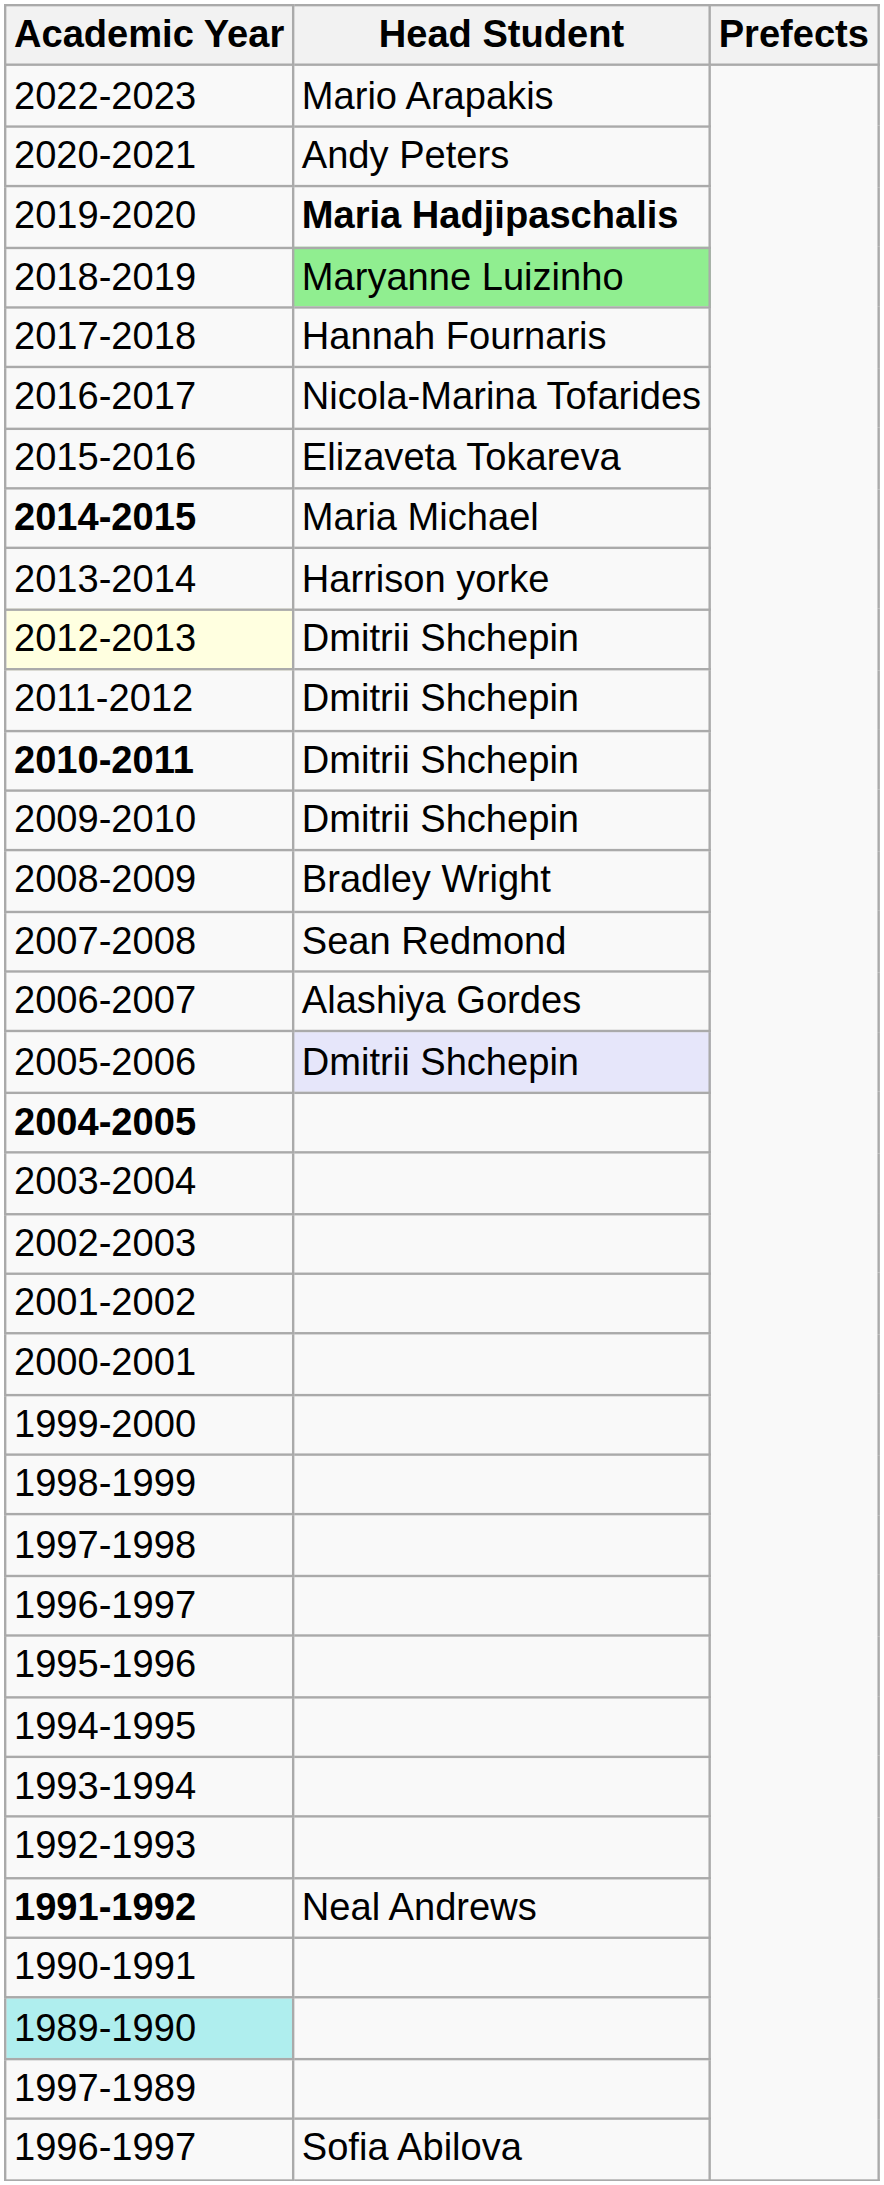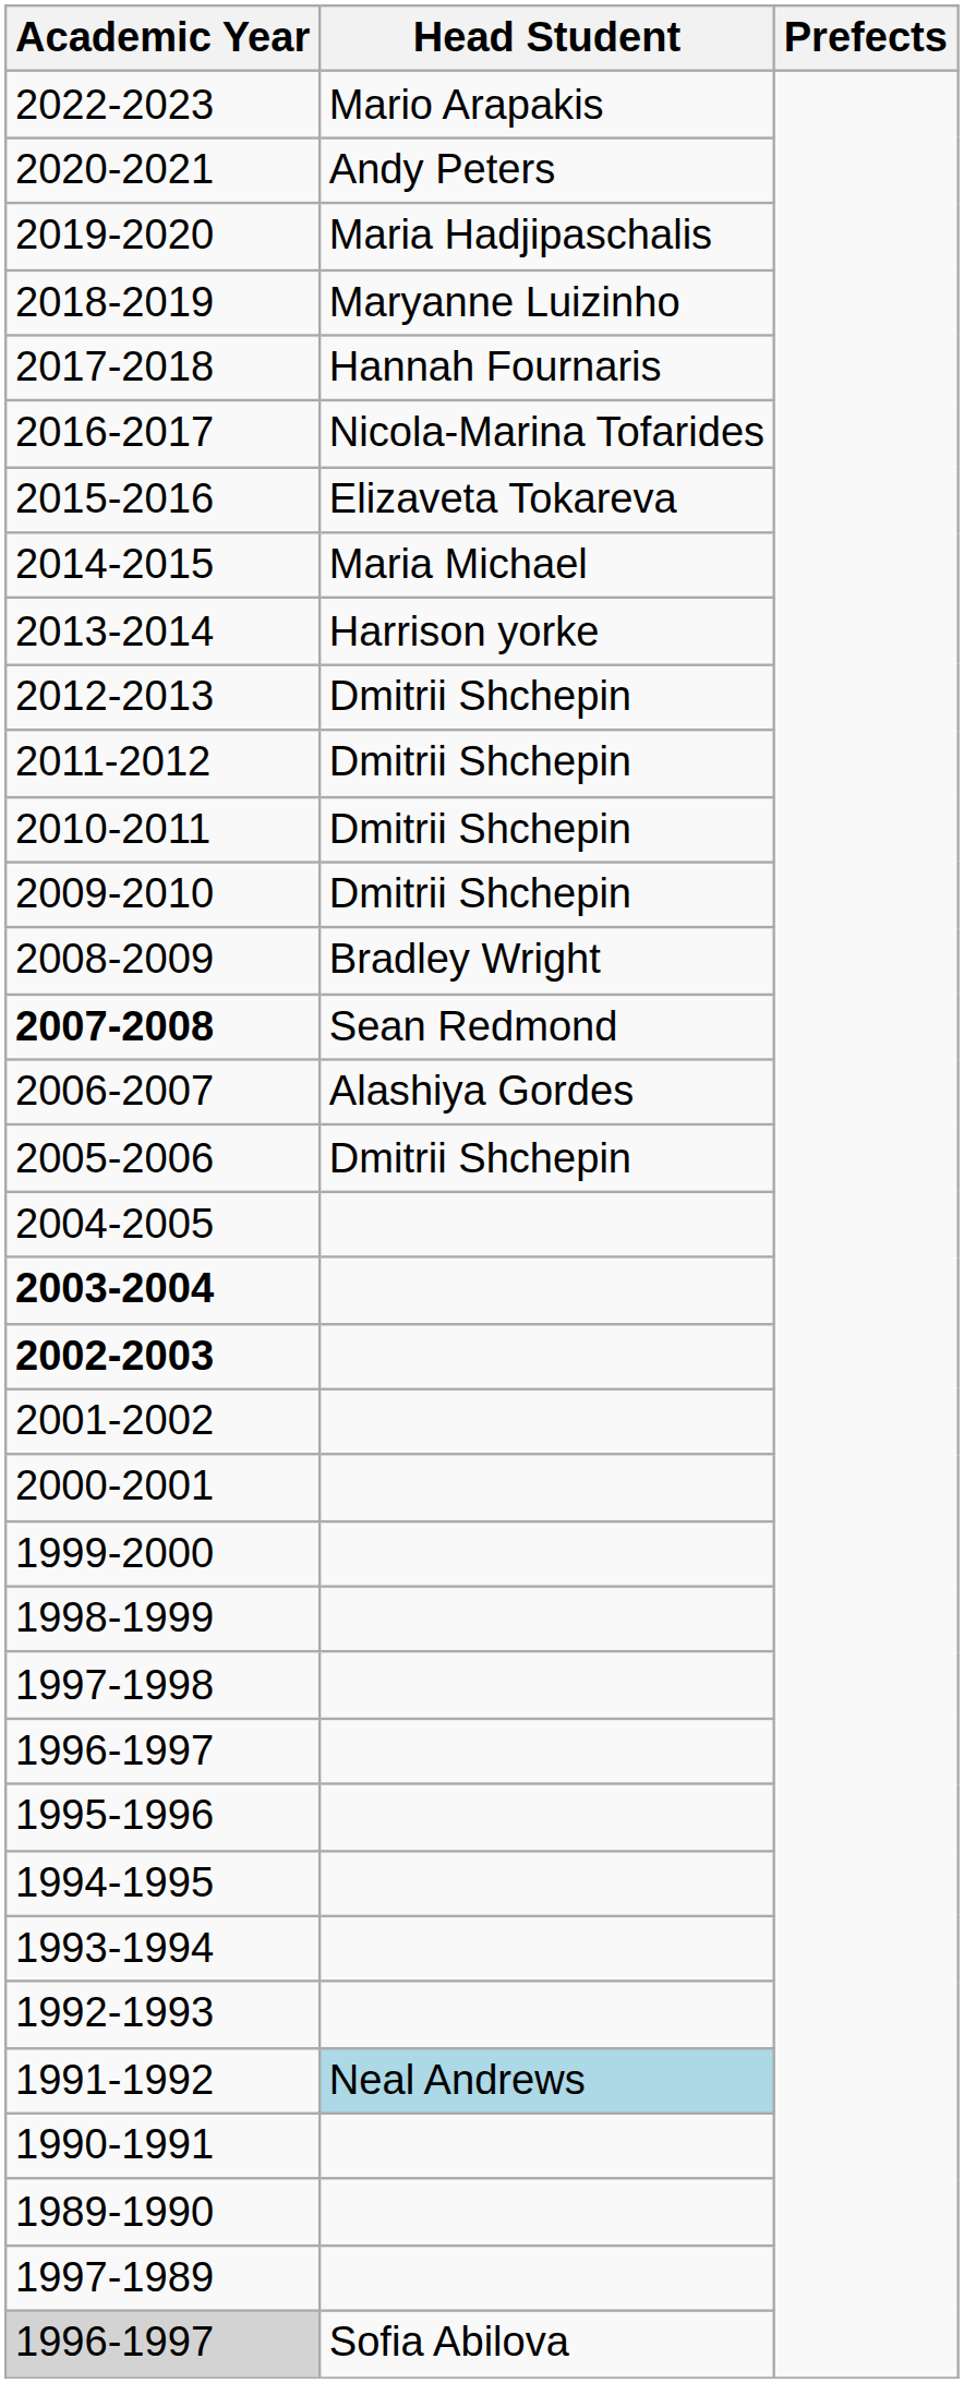2019-2020 | Head Student: bold -> normal
2018-2019 | Head Student: lightgreen background -> no background
2014-2015 | Academic Year: bold -> normal
2012-2013 | Academic Year: lightyellow background -> no background
2010-2011 | Academic Year: bold -> normal
2007-2008 | Academic Year: normal -> bold
2005-2006 | Head Student: lavender background -> no background
2004-2005 | Academic Year: bold -> normal
2003-2004 | Academic Year: normal -> bold
2002-2003 | Academic Year: normal -> bold
1991-1992 | Academic Year: bold -> normal
1991-1992 | Head Student: no background -> lightblue background
1989-1990 | Academic Year: paleturquoise background -> no background
1996-1997 / Sofia Abilova | Academic Year: no background -> lightgrey background
